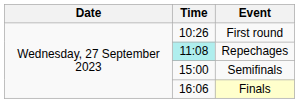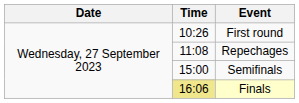Repechages | Time: paleturquoise background -> no background
Finals | Time: no background -> khaki background
